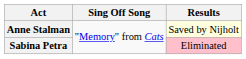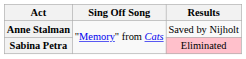Anne Stalman | Results: lightyellow background -> no background
